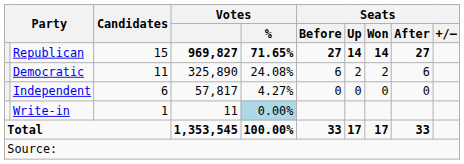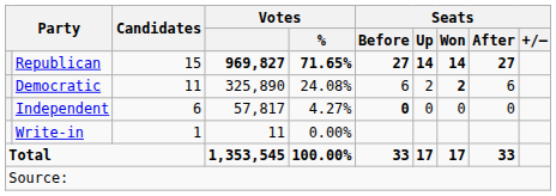Democratic | Seats / Won: normal -> bold
Independent | Seats / Before: normal -> bold
Write-in | Votes / %: lightblue background -> no background
